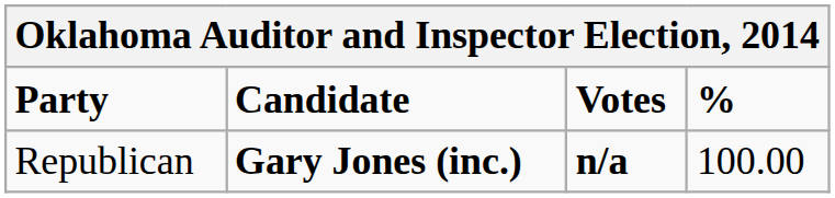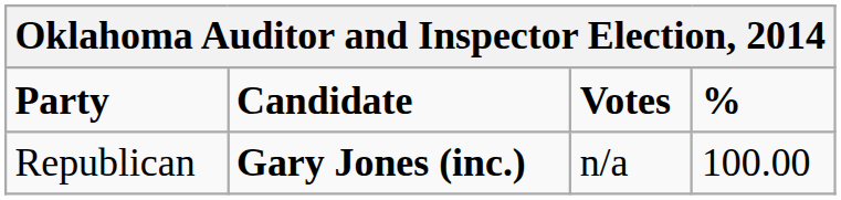Republican | Votes: bold -> normal
